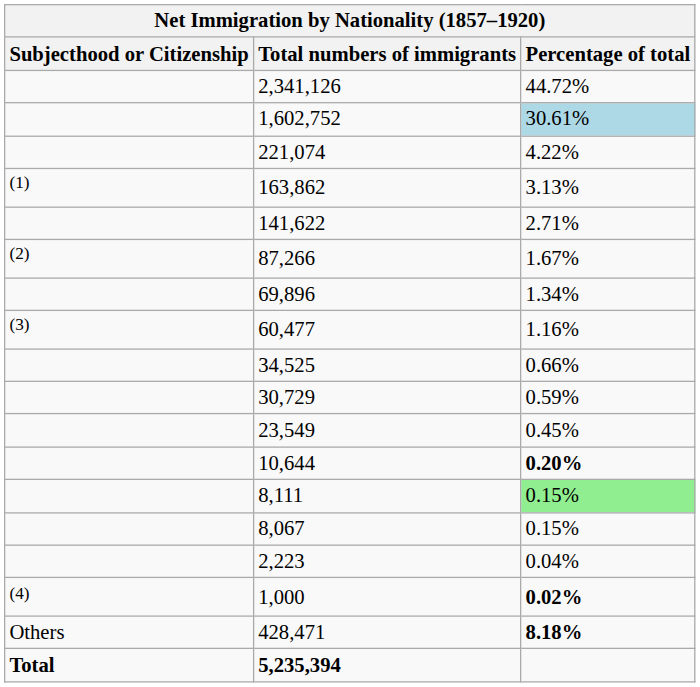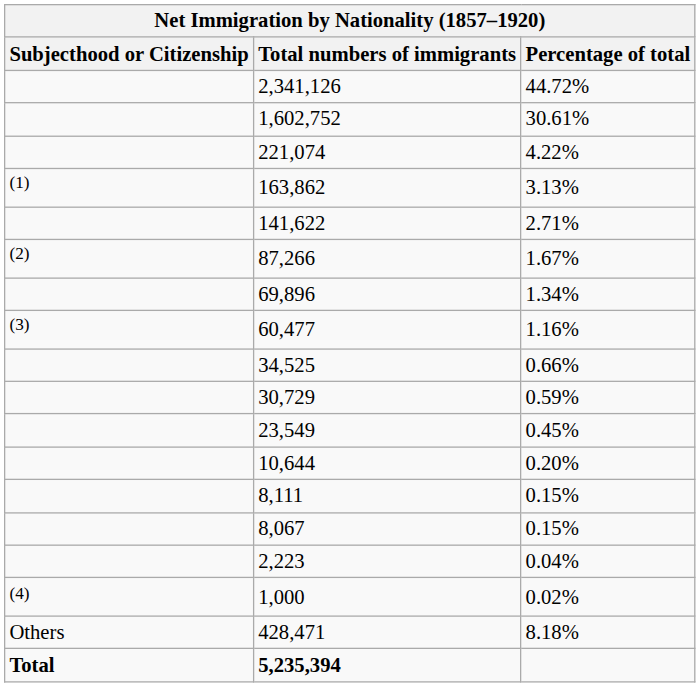1,602,752 | Percentage of total: lightblue background -> no background
10,644 | Percentage of total: bold -> normal
8,111 | Percentage of total: lightgreen background -> no background
1,000 | Percentage of total: bold -> normal
428,471 | Percentage of total: bold -> normal
